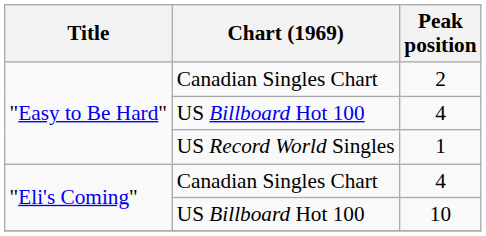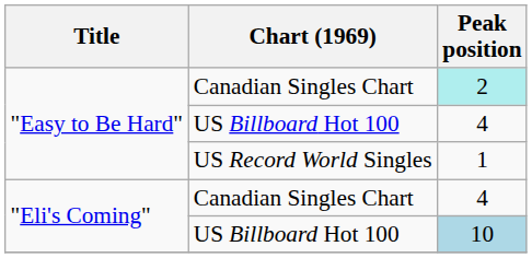2 | Peak position: no background -> paleturquoise background
10 | Peak position: no background -> lightblue background
